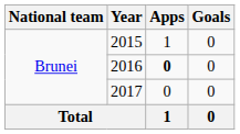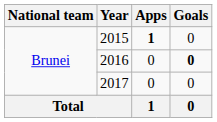2015 | Apps: normal -> bold
2016 | Apps: bold -> normal
2016 | Goals: normal -> bold
